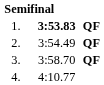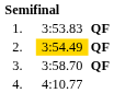1. | column 2: bold -> normal
2. | column 2: no background -> gold background
